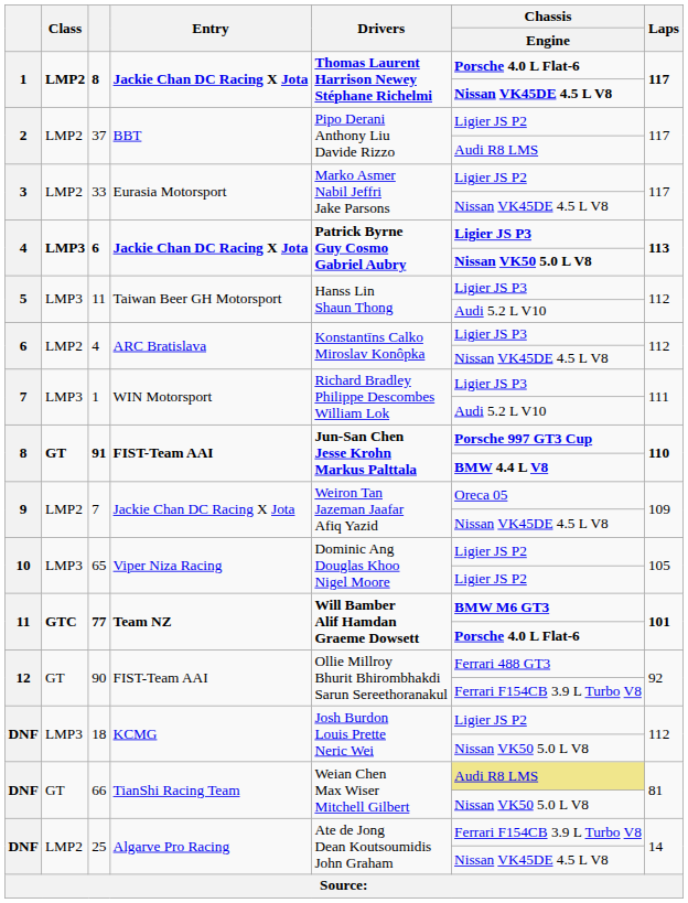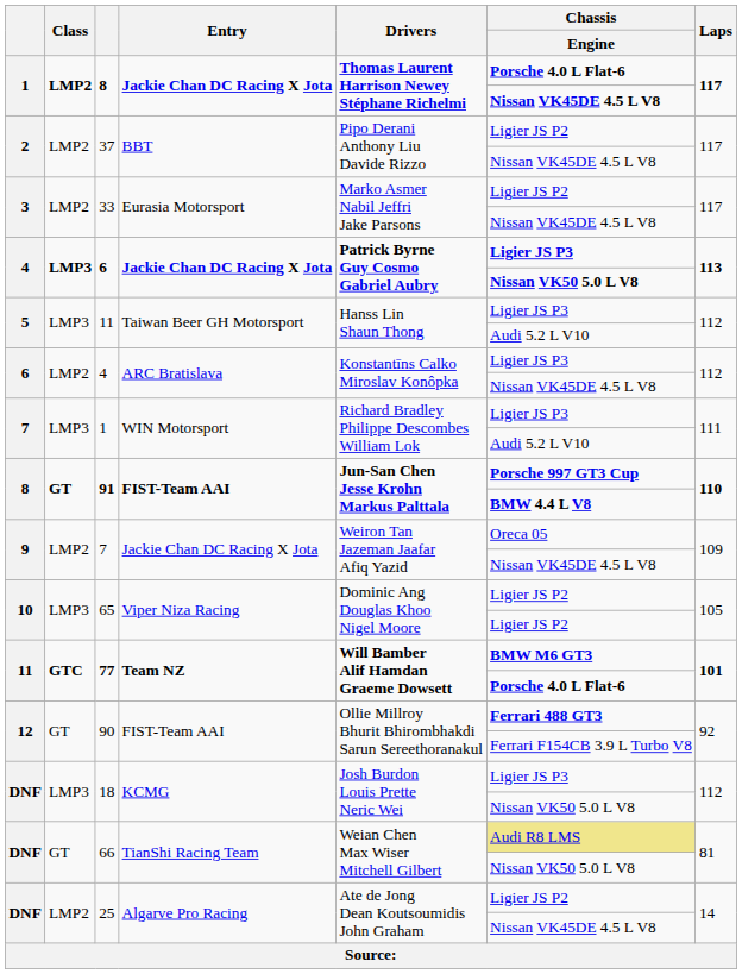row 6 | Chassis / Engine: Audi R8 LMS -> Nissan VK45DE 4.5 L V8
row 25 | Chassis / Engine: normal -> bold
row 27 | Chassis / Engine: Ligier JS P2 -> Ligier JS P3
row 31 | Chassis / Engine: Ferrari F154CB 3.9 L Turbo V8 -> Ligier JS P2
